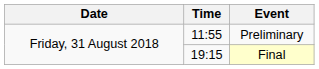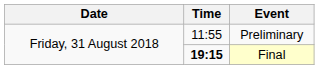Final | Time: normal -> bold
